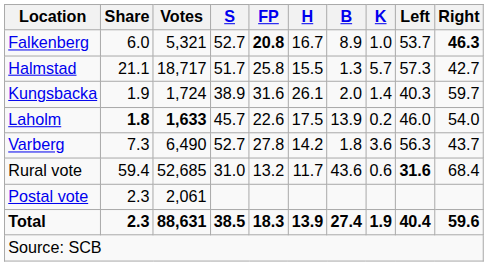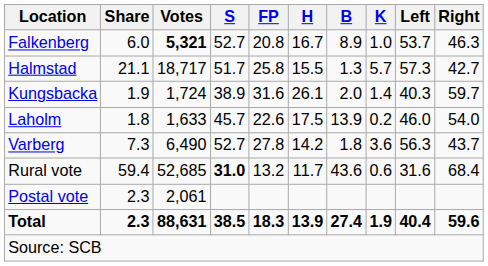Falkenberg | Votes: normal -> bold
Falkenberg | FP: bold -> normal
Falkenberg | Right: bold -> normal
Laholm | Share: bold -> normal
Laholm | Votes: bold -> normal
Rural vote | S: normal -> bold
Rural vote | Left: bold -> normal
